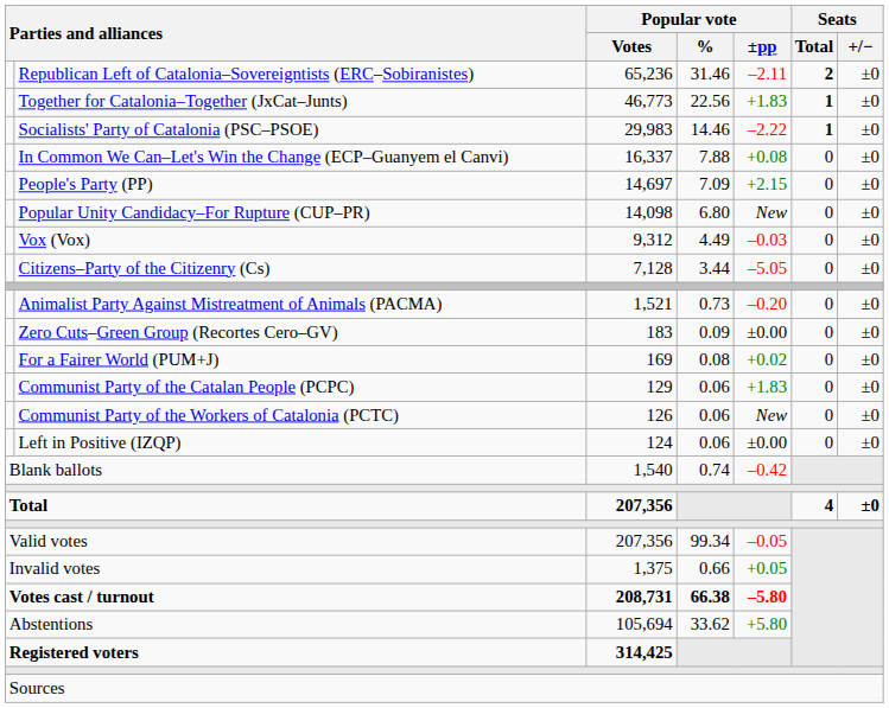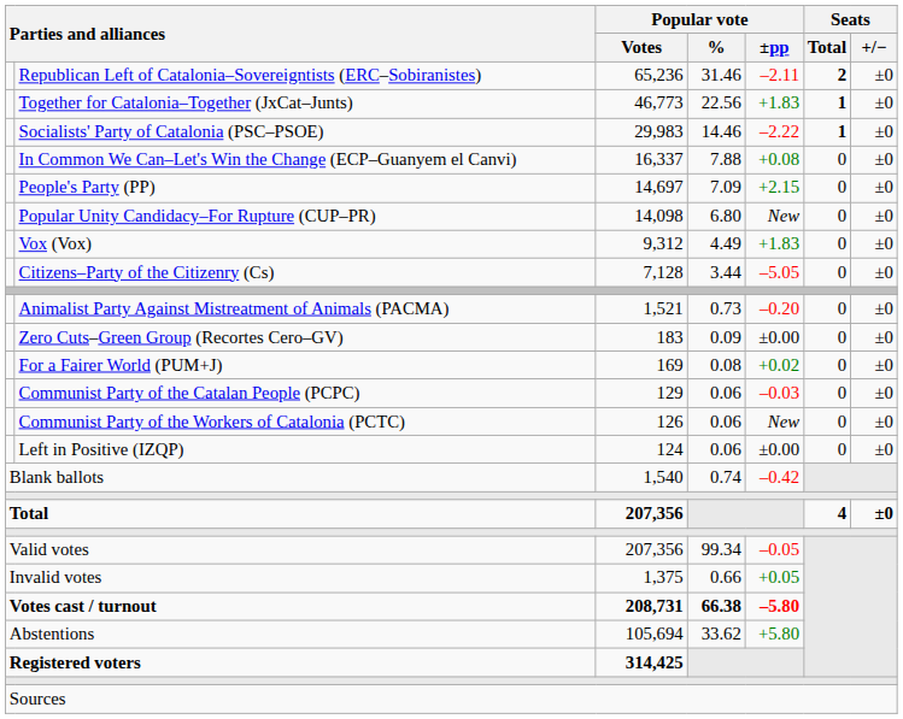Vox (Vox) | Popular vote / ±pp: –0.03 -> +1.83
Communist Party of the Catalan People (PCPC) | Popular vote / ±pp: +1.83 -> –0.03
